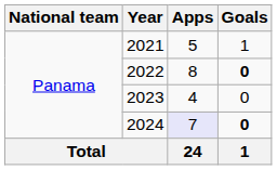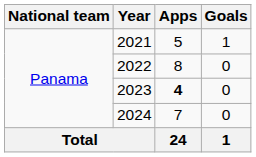2022 | Goals: bold -> normal
2023 | Apps: normal -> bold
2024 | Apps: lavender background -> no background
2024 | Goals: bold -> normal
